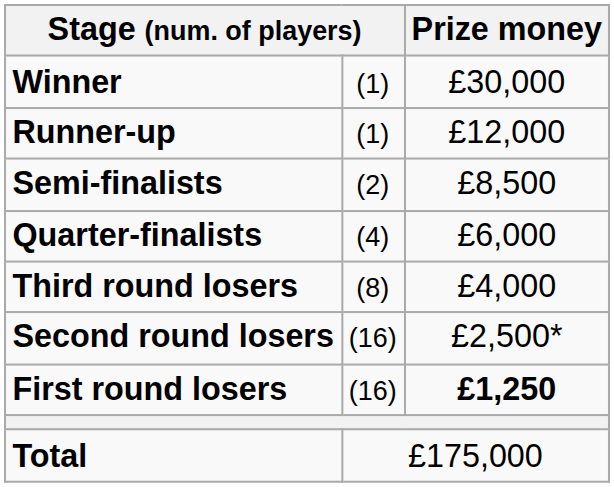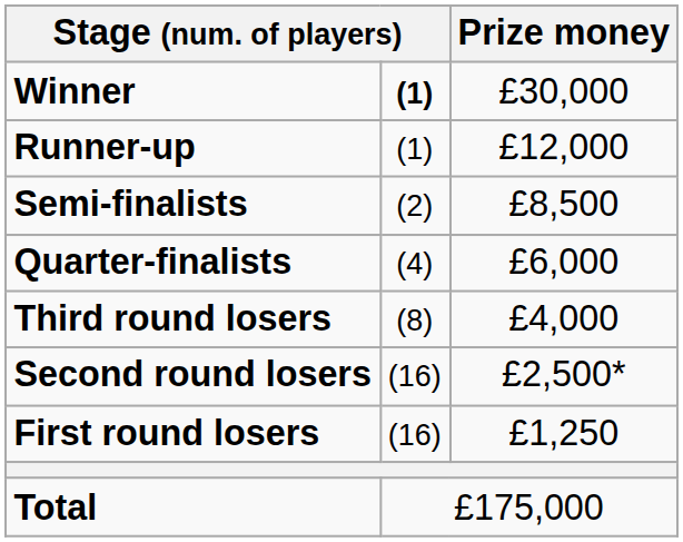Winner | column 2: normal -> bold
First round losers | Prize money: bold -> normal
